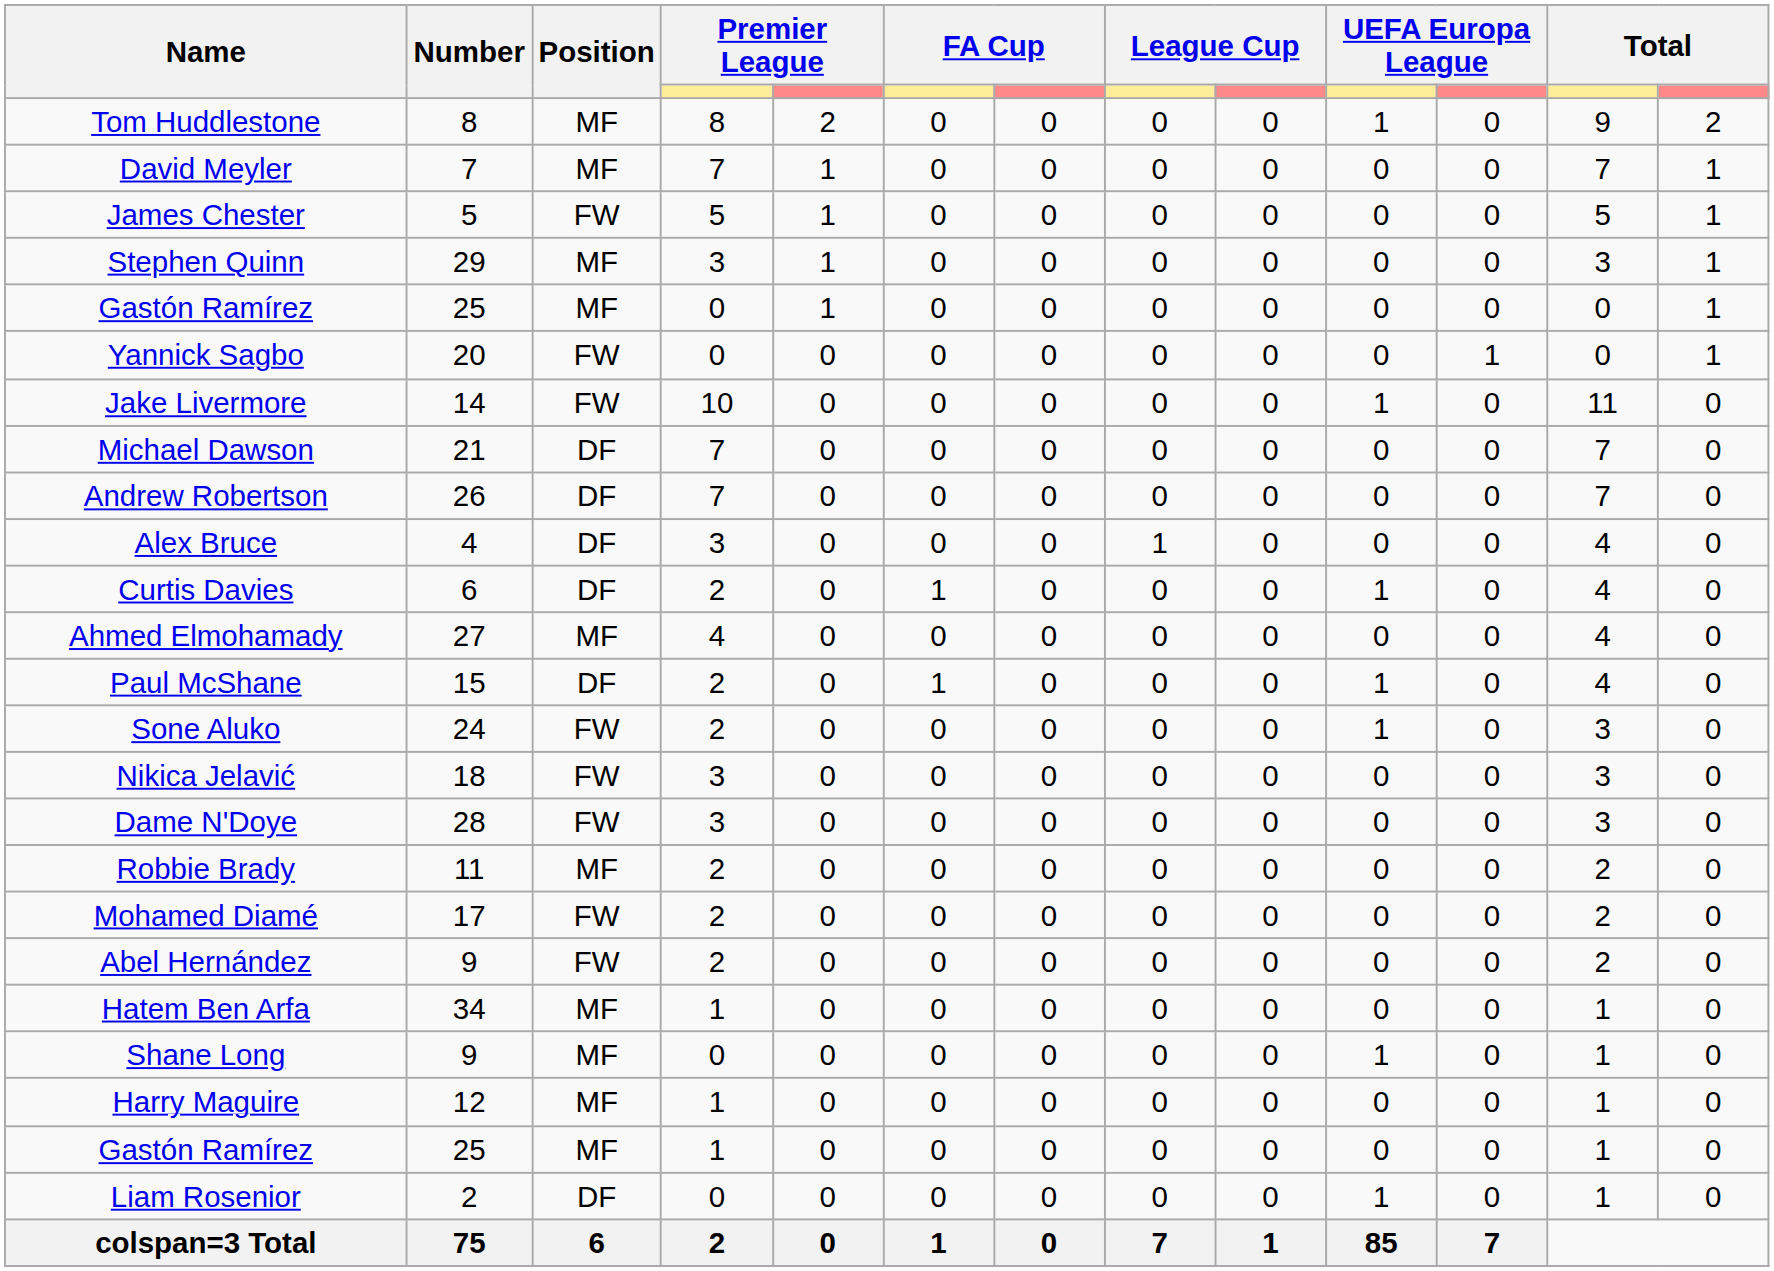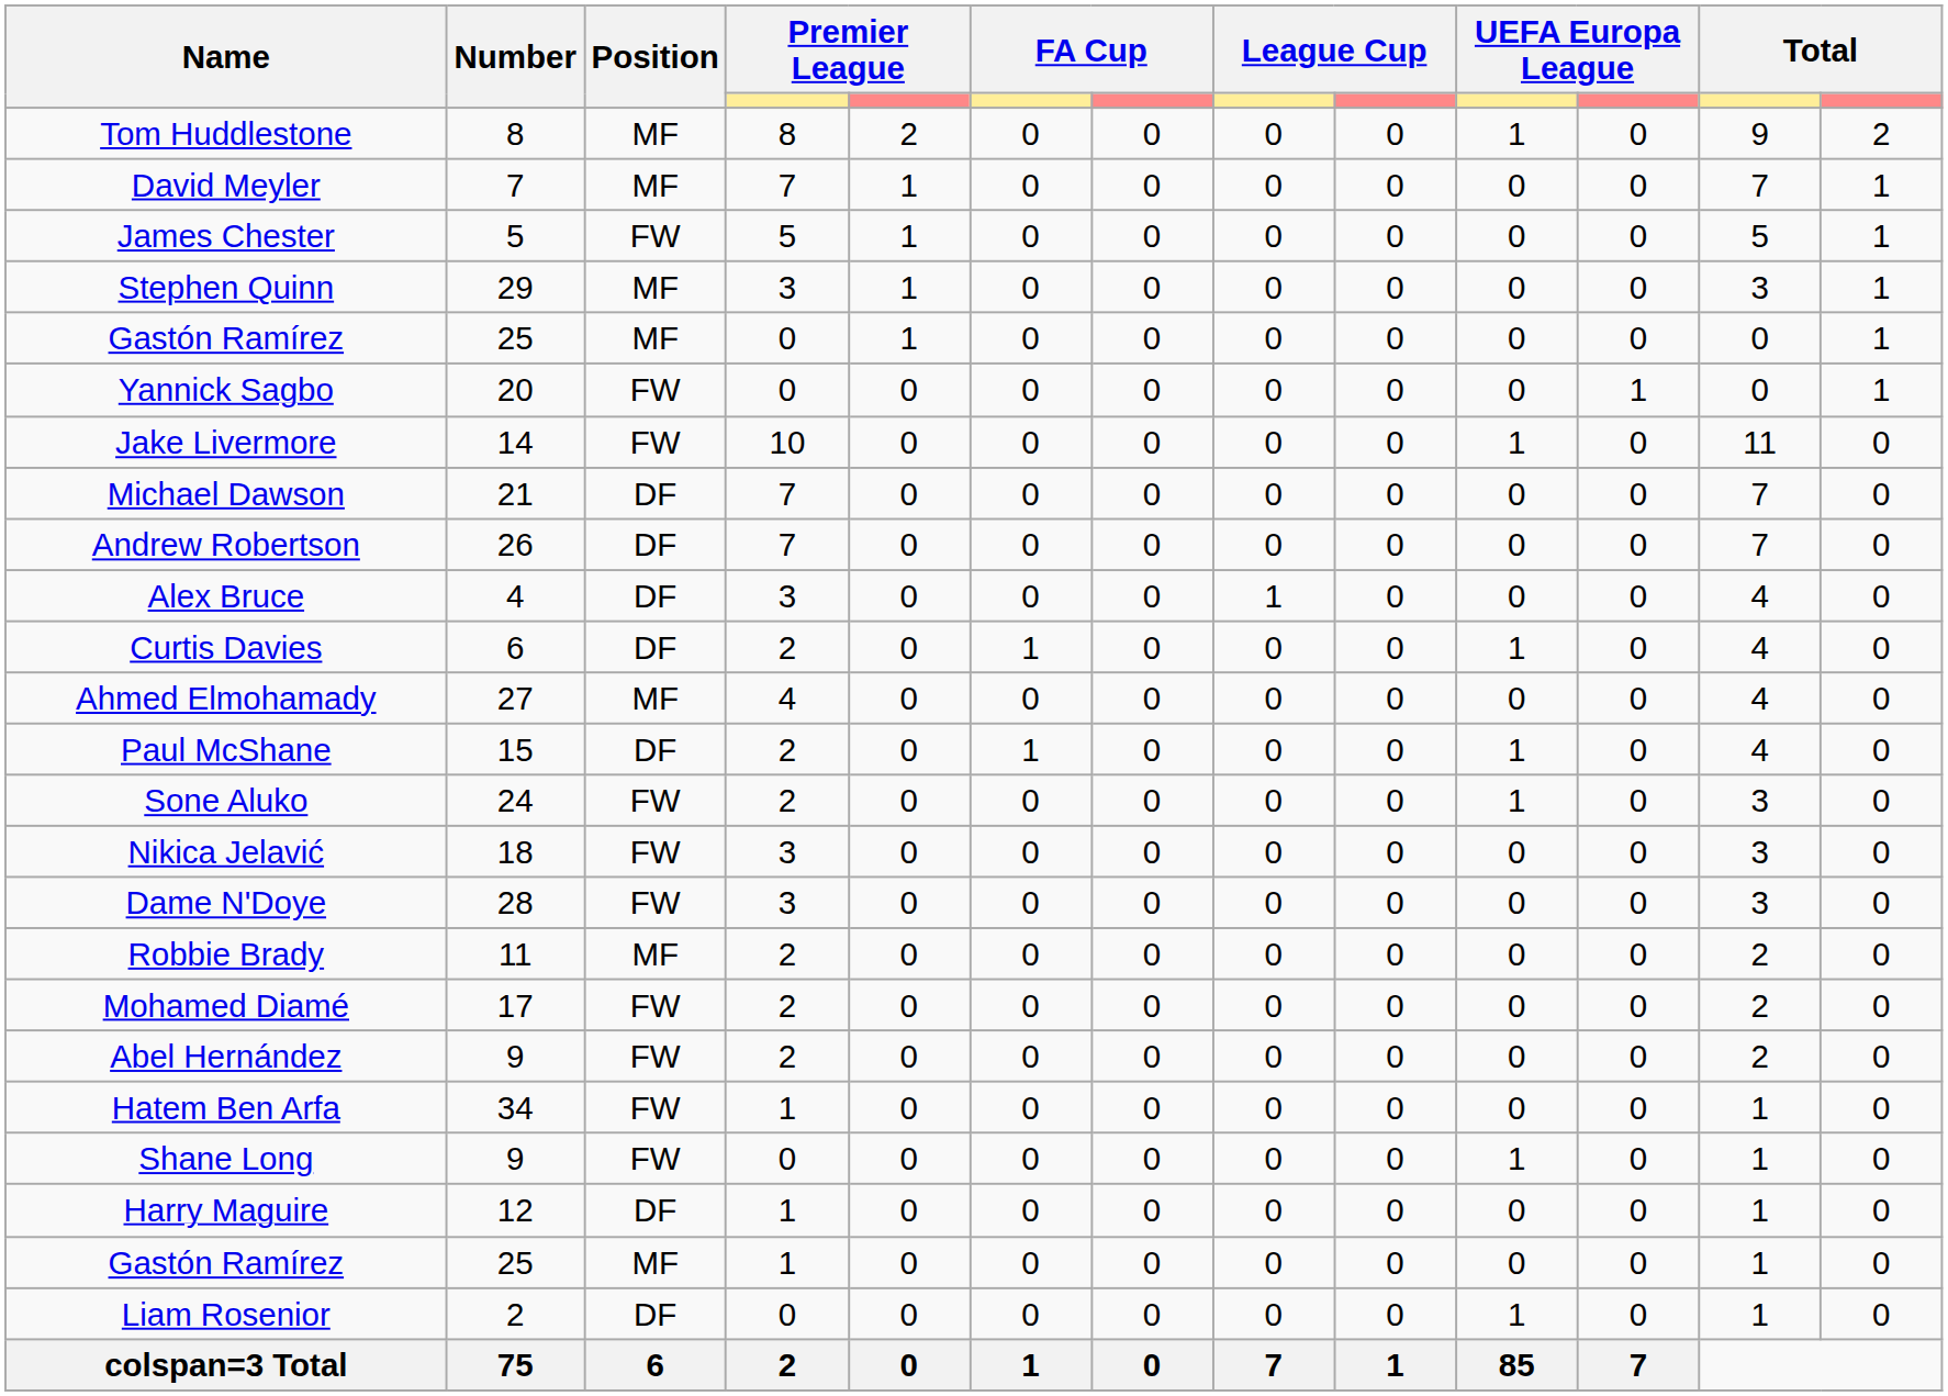Hatem Ben Arfa | Position: MF -> FW
Shane Long | Position: MF -> FW
Harry Maguire | Position: MF -> DF
